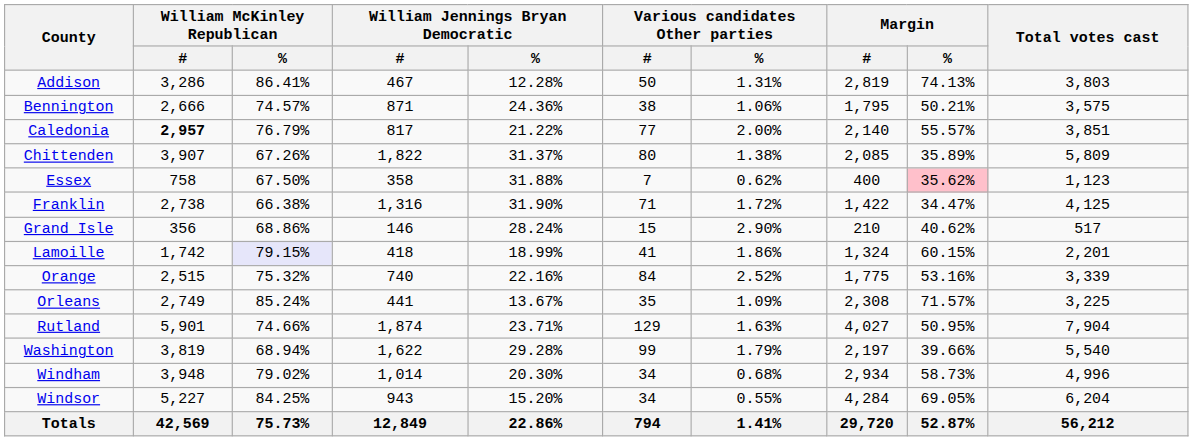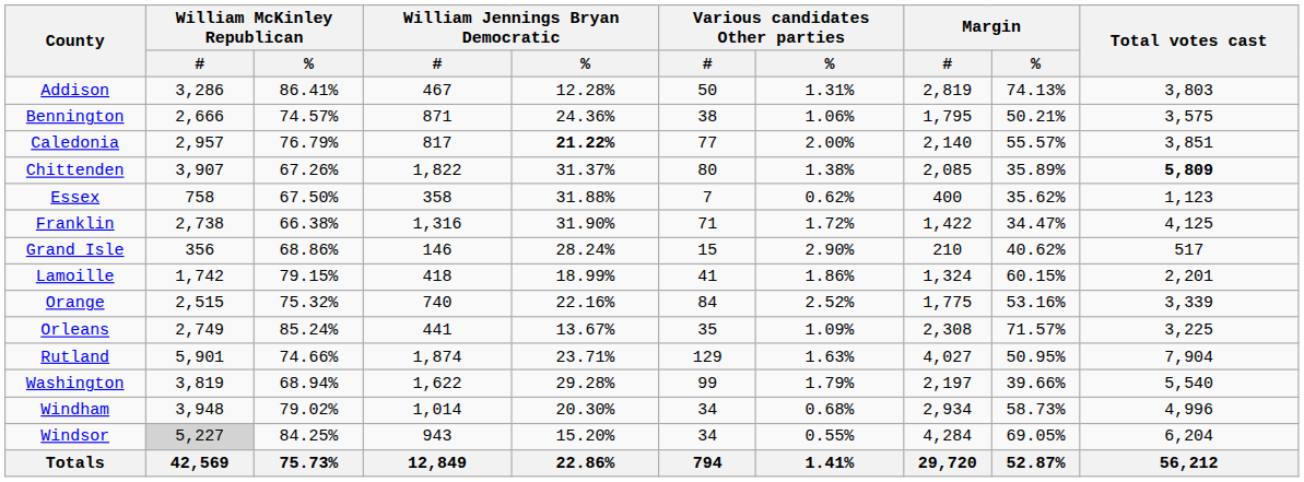Caledonia | William McKinley Republican / #: bold -> normal
Caledonia | William Jennings Bryan Democratic / %: normal -> bold
Chittenden | Total votes cast: normal -> bold
Essex | Margin / %: pink background -> no background
Lamoille | William McKinley Republican / %: lavender background -> no background
Windsor | William McKinley Republican / #: no background -> lightgrey background
